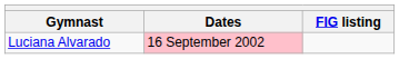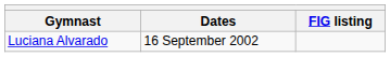Luciana Alvarado | Dates: pink background -> no background
